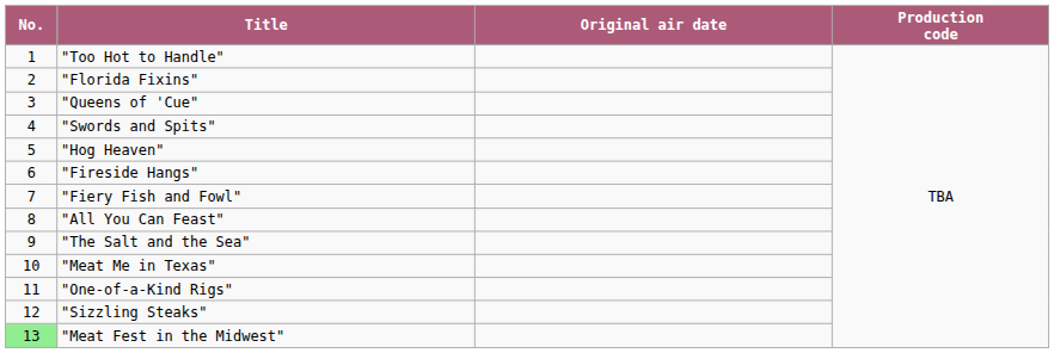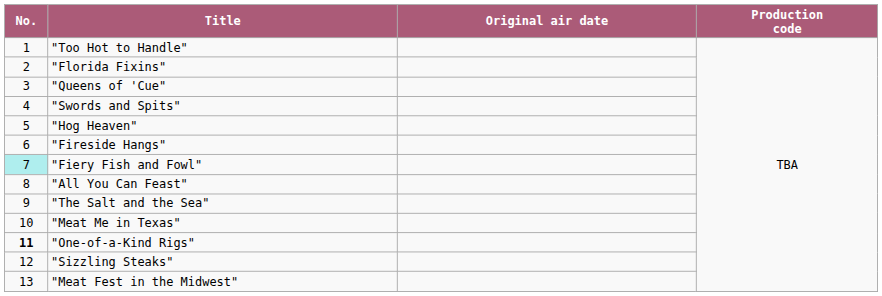"Fiery Fish and Fowl" | No.: no background -> paleturquoise background
"One-of-a-Kind Rigs" | No.: normal -> bold
"Meat Fest in the Midwest" | No.: lightgreen background -> no background
